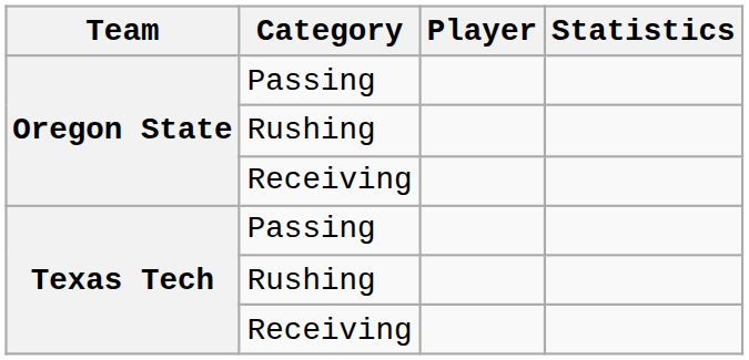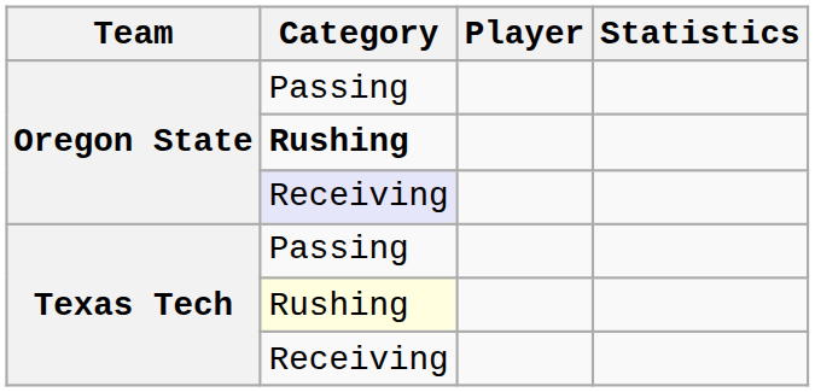Oregon State / Rushing | Category: normal -> bold
Oregon State / Receiving | Category: no background -> lavender background
Texas Tech / Rushing | Category: no background -> lightyellow background
